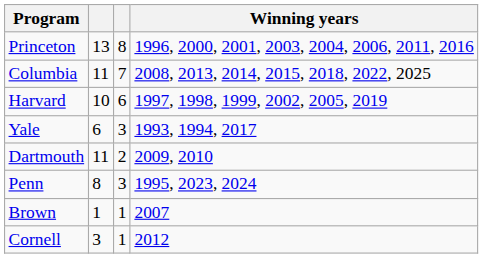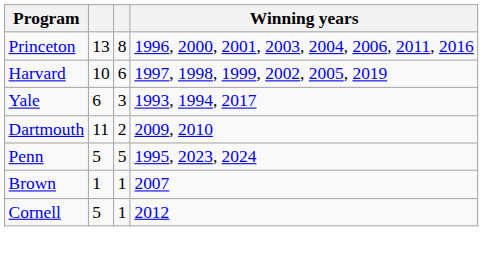- row: Columbia | 11 | 7 | 2008, 2013, 2014, 2015, 2018, 2022, 2025
Penn | column 2: 8 -> 5
Penn | column 3: 3 -> 5
Cornell | column 2: 3 -> 5
